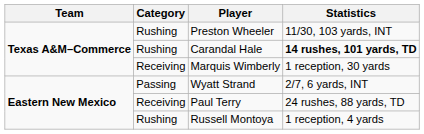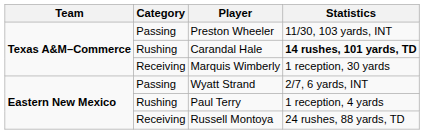Preston Wheeler | Category: Rushing -> Passing
Paul Terry | Category: Receiving -> Rushing
Paul Terry | Statistics: 24 rushes, 88 yards, TD -> 1 reception, 4 yards
Russell Montoya | Category: Rushing -> Receiving
Russell Montoya | Statistics: 1 reception, 4 yards -> 24 rushes, 88 yards, TD
